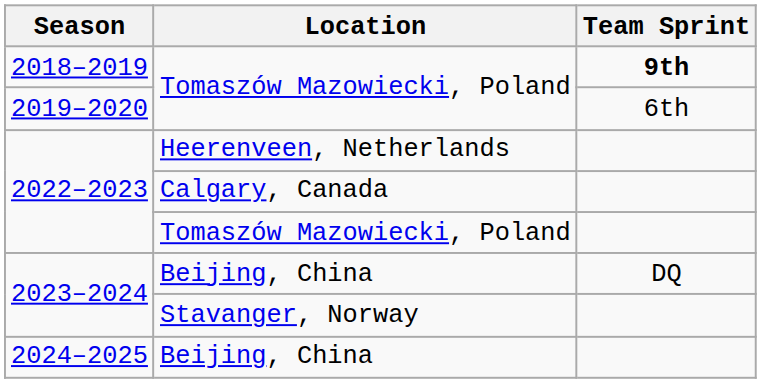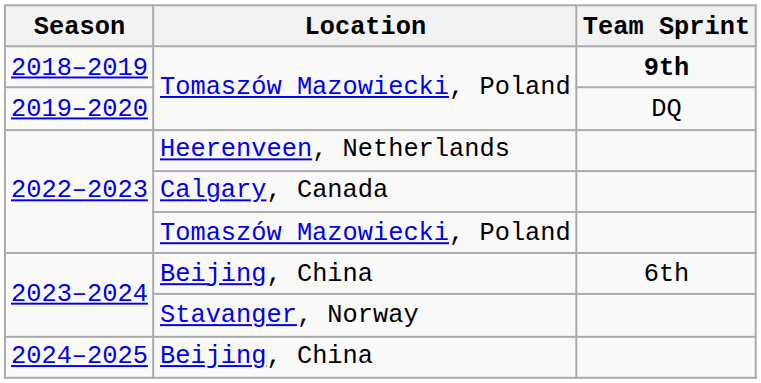2019–2020 | Team Sprint: 6th -> DQ
2023–2024 / Beijing, China | Team Sprint: DQ -> 6th
